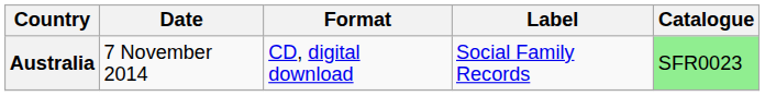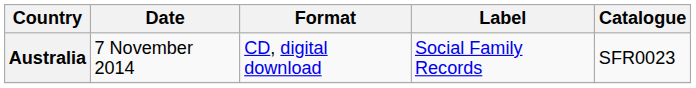Australia | Catalogue: lightgreen background -> no background
